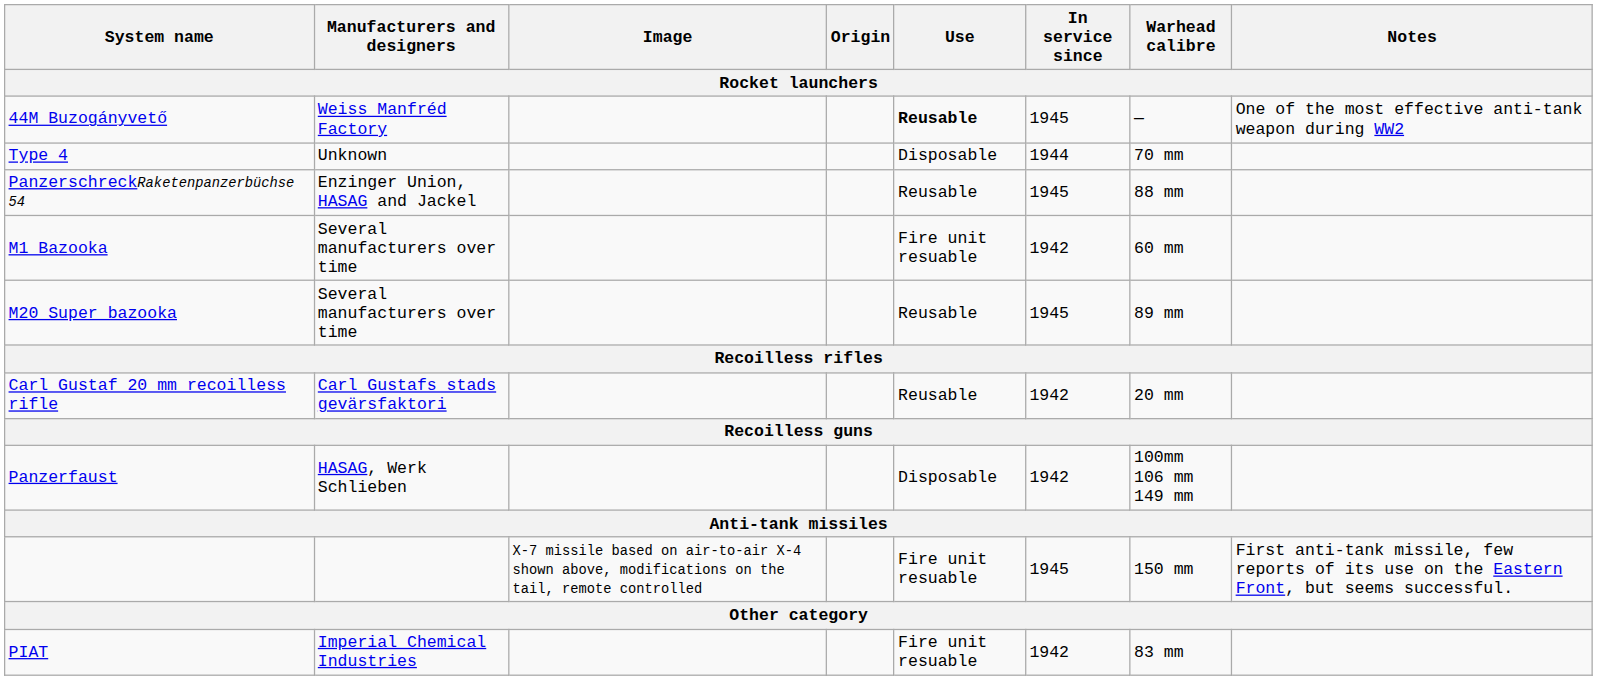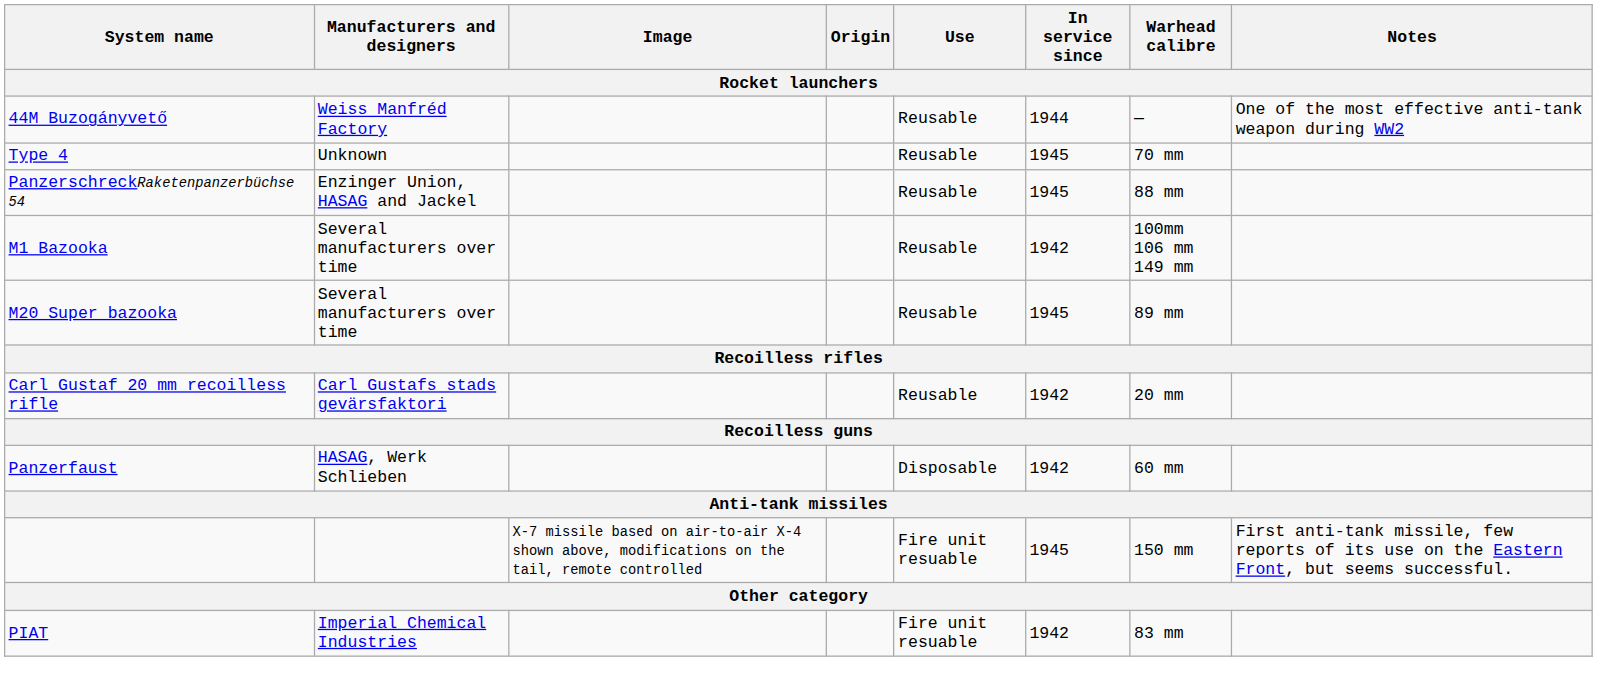44M Buzogányvető | Use: bold -> normal
44M Buzogányvető | In service since: 1945 -> 1944
Type 4 | Use: Disposable -> Reusable
Type 4 | In service since: 1944 -> 1945
M1 Bazooka | Use: Fire unit resuable -> Reusable
M1 Bazooka | Warhead calibre: 60 mm -> 100mm 106 mm 149 mm
Panzerfaust | Warhead calibre: 100mm 106 mm 149 mm -> 60 mm
